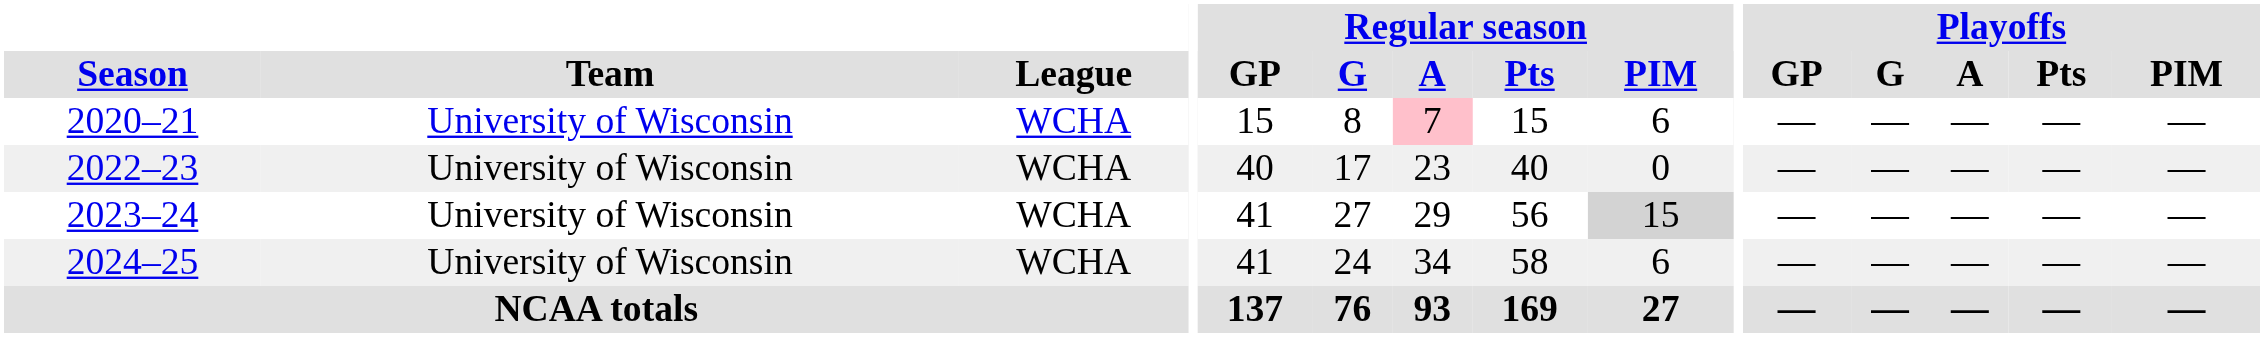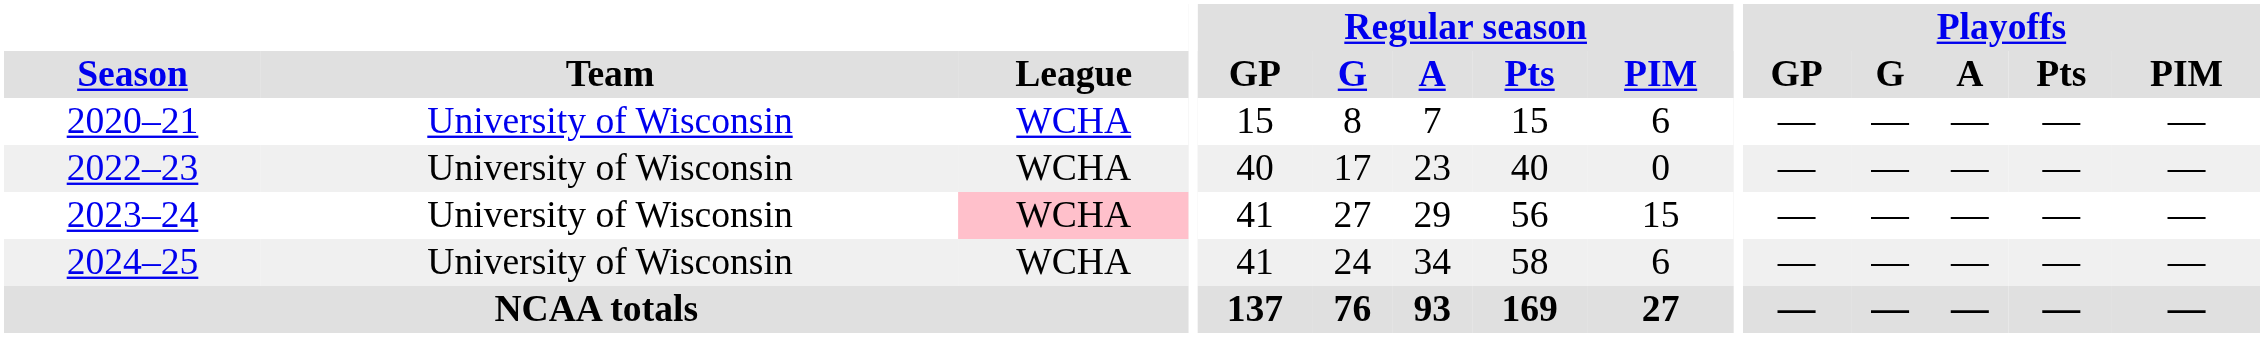2020–21 | Regular season / A: pink background -> no background
2023–24 | League: no background -> pink background
2023–24 | Regular season / PIM: lightgrey background -> no background
